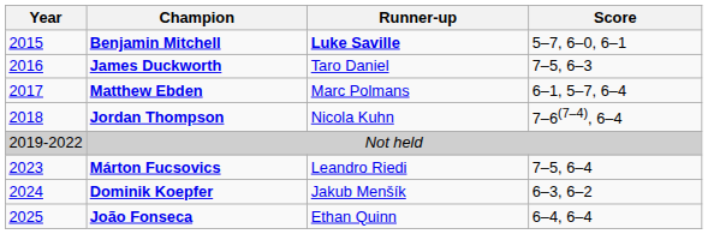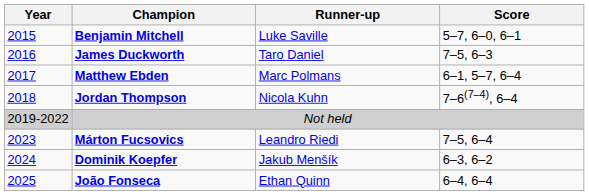Benjamin Mitchell | Runner-up: bold -> normal
